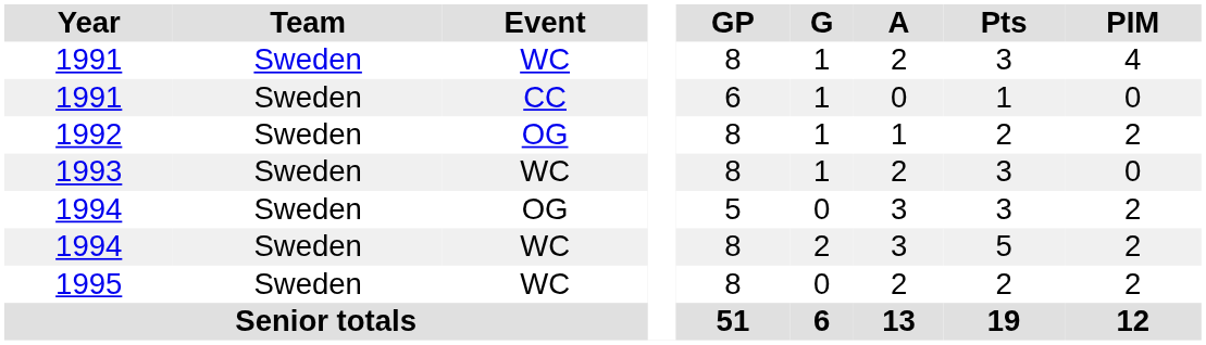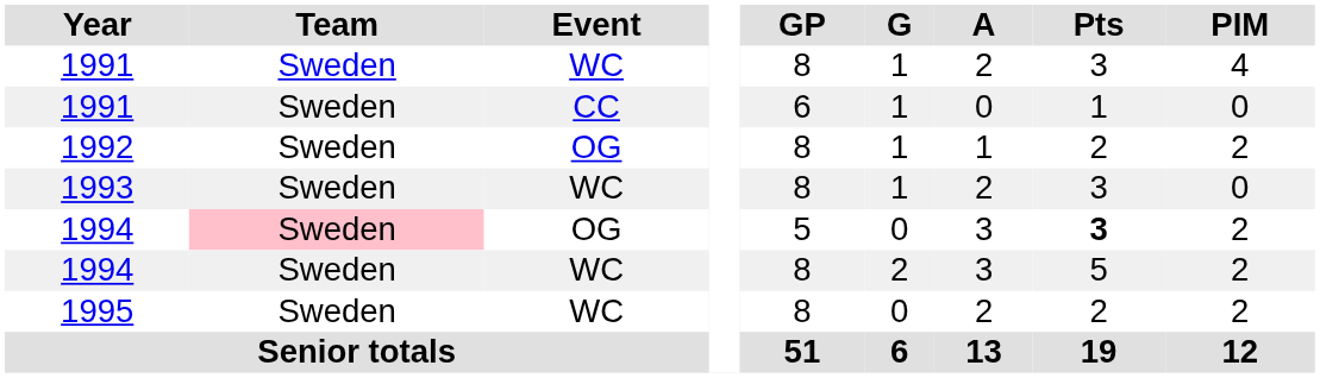1994 / OG | Team: no background -> pink background
1994 / OG | Pts: normal -> bold
